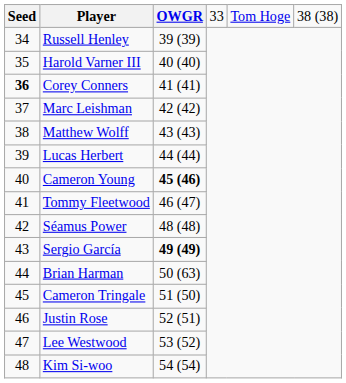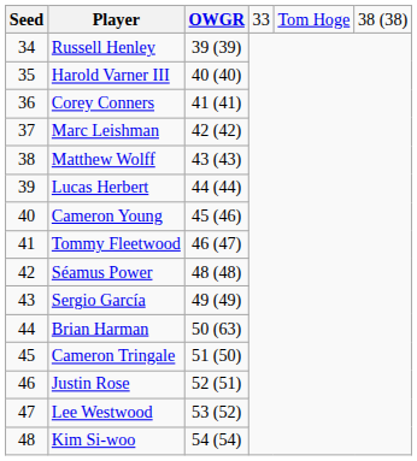Corey Conners | column 1: bold -> normal
Cameron Young | column 3: bold -> normal
Sergio García | column 3: bold -> normal
